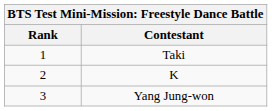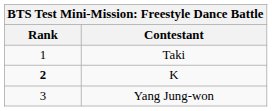K | Rank: normal -> bold
